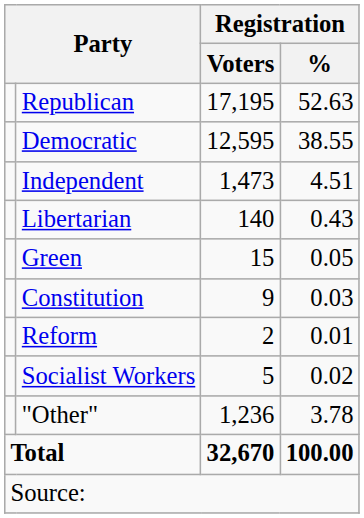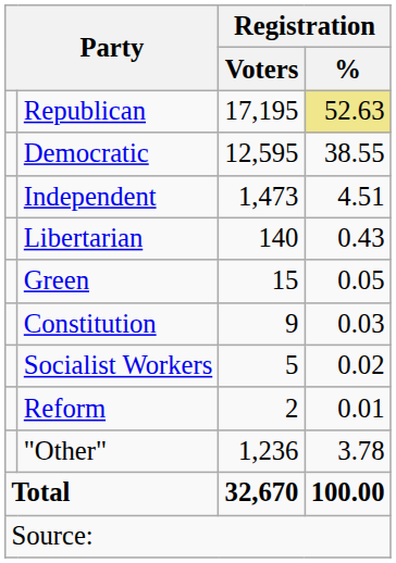Republican | Registration / %: no background -> khaki background
rows swapped: Socialist Workers <-> Reform
